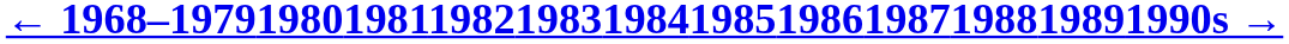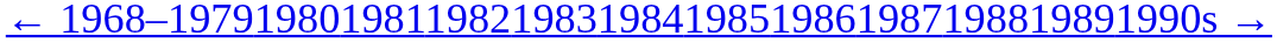row 1 | column 1: bold -> normal
